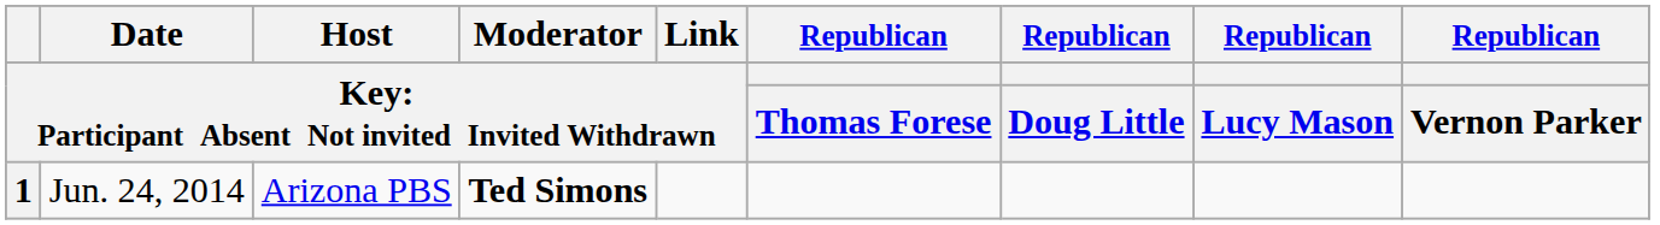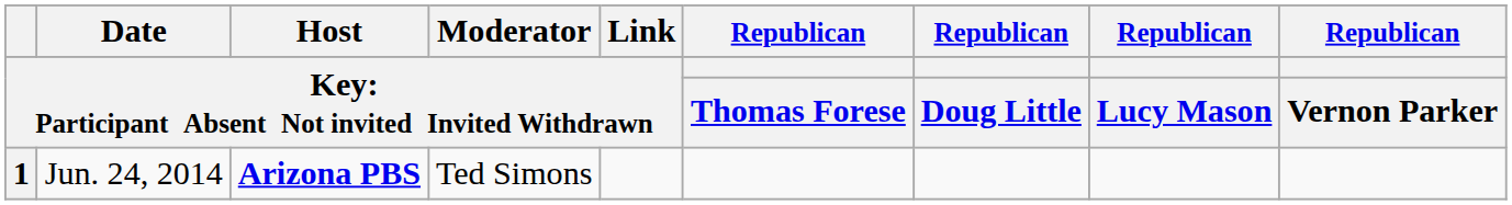1 | column 3: normal -> bold
1 | column 4: bold -> normal
